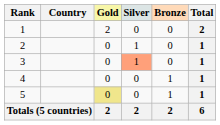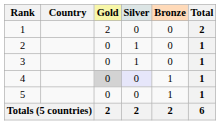3 | Silver: lightsalmon background -> no background
4 | Gold: no background -> lightgrey background
4 | Silver: no background -> lavender background
5 | Gold: khaki background -> no background
